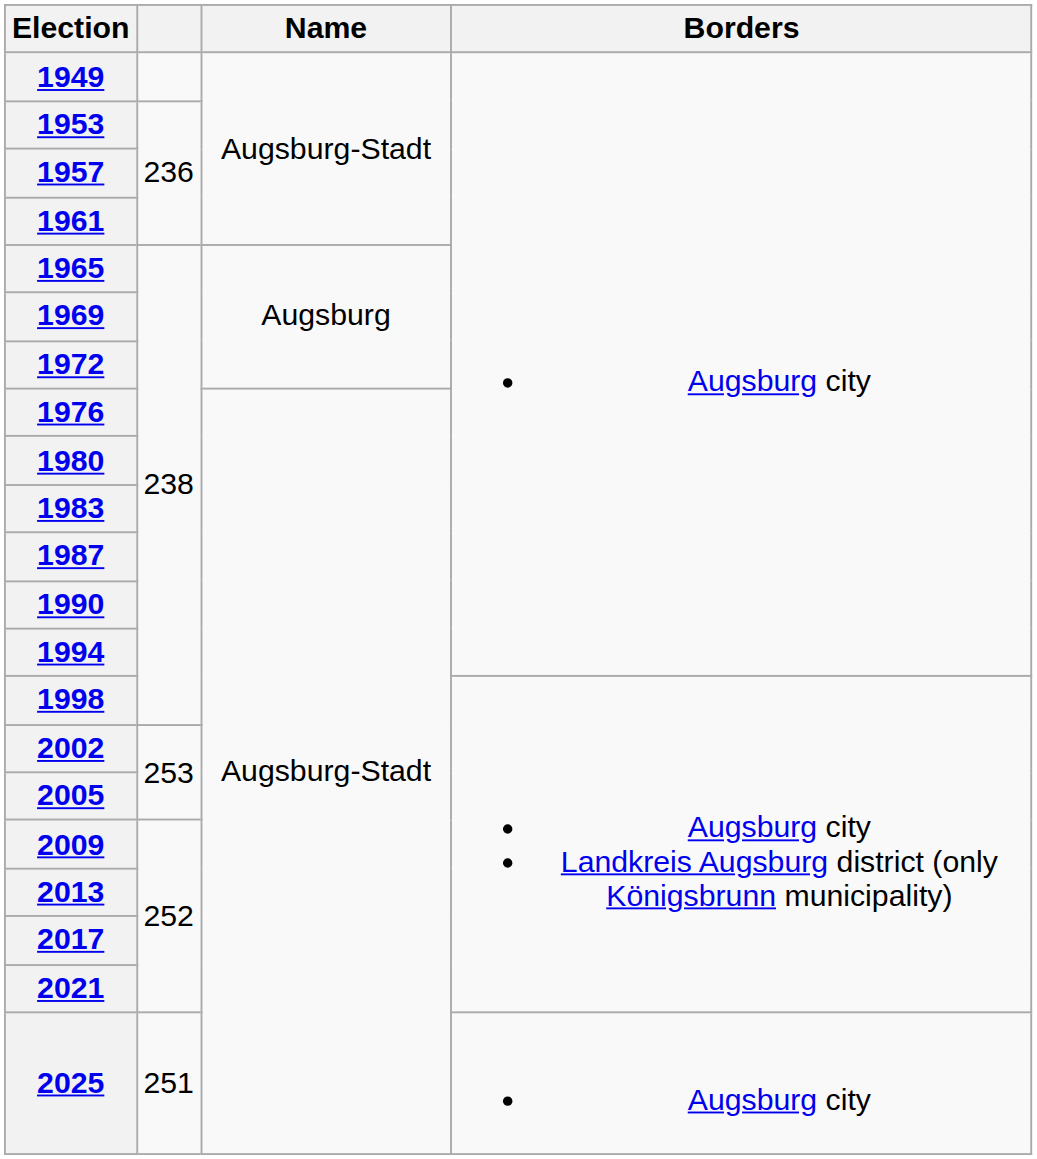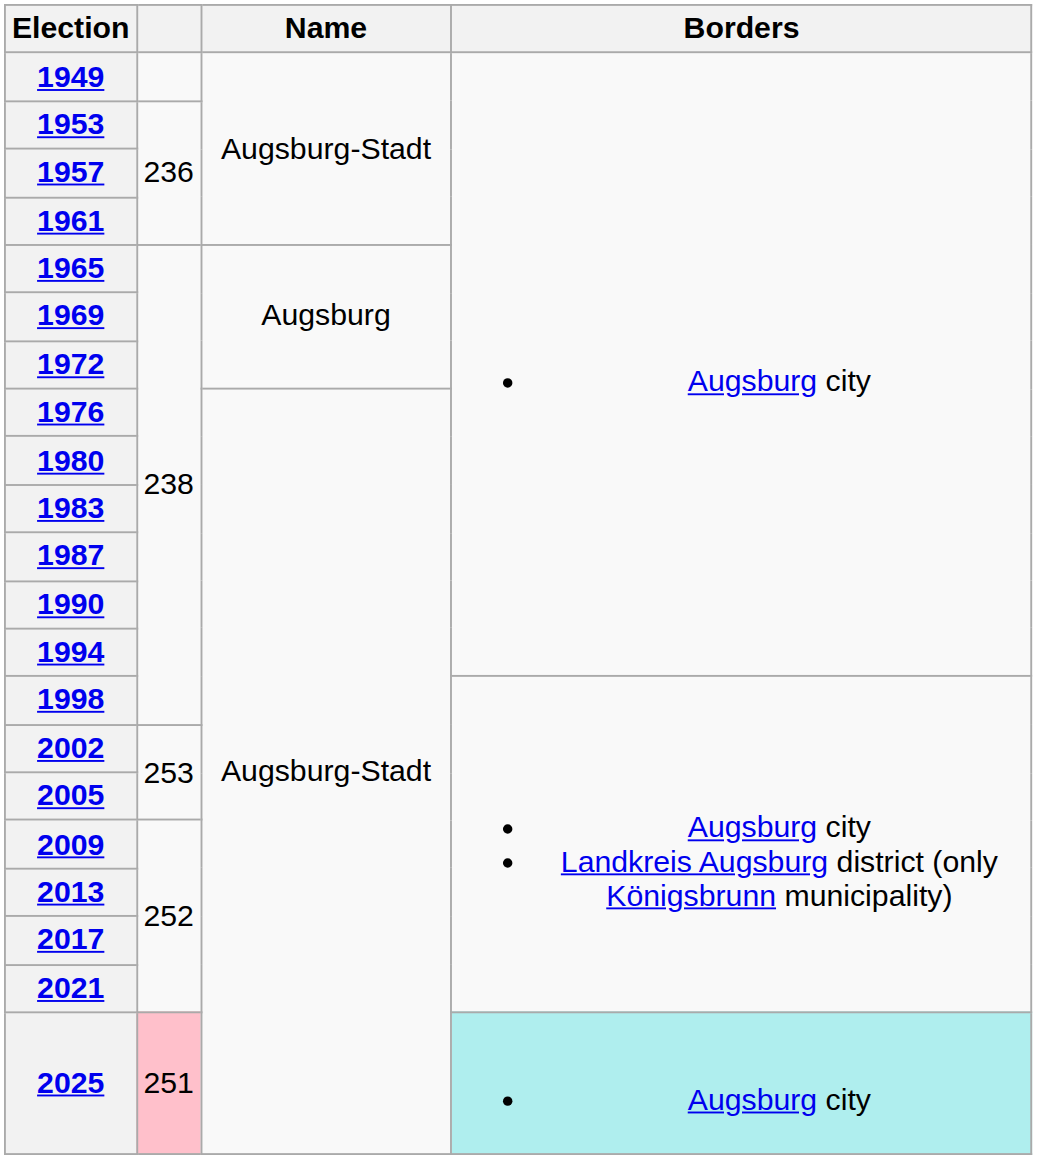2025 | column 2: no background -> pink background
2025 | Borders: no background -> paleturquoise background
